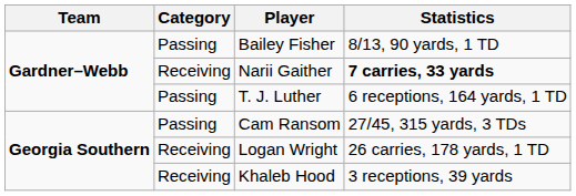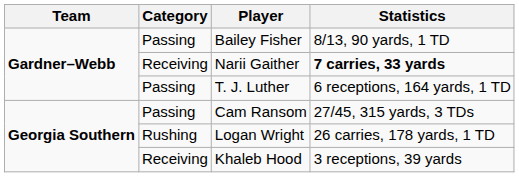Logan Wright | Category: Receiving -> Rushing
